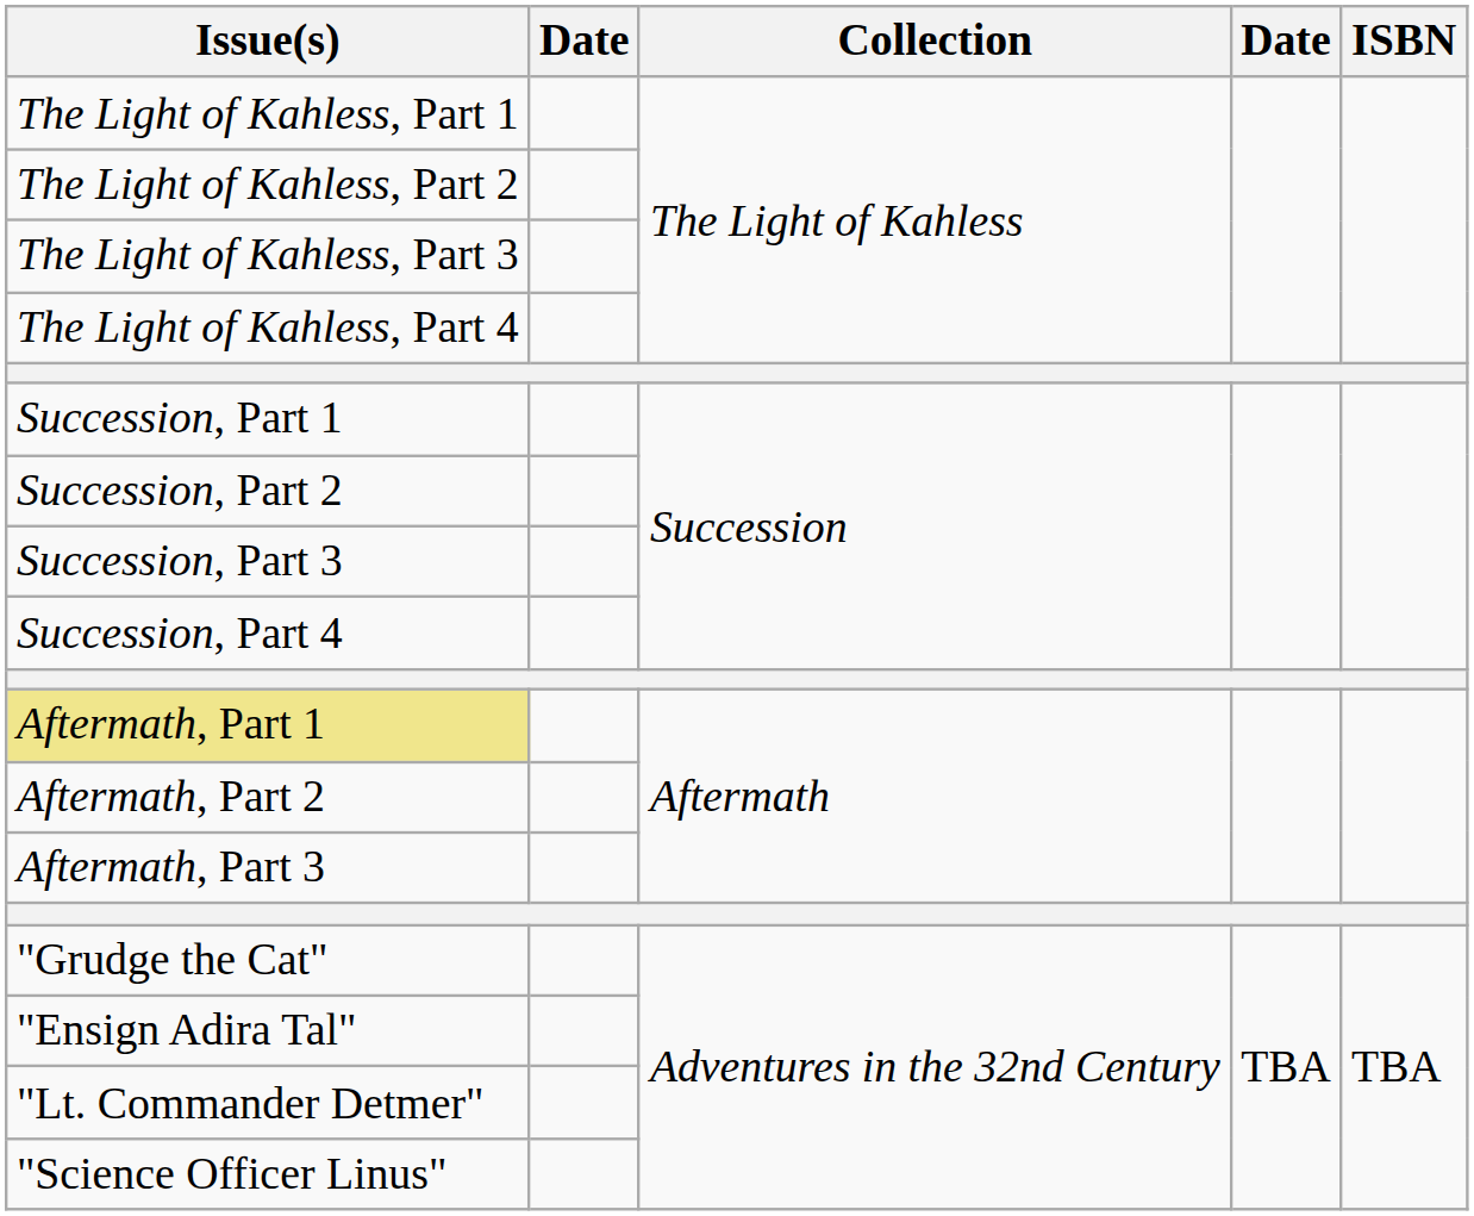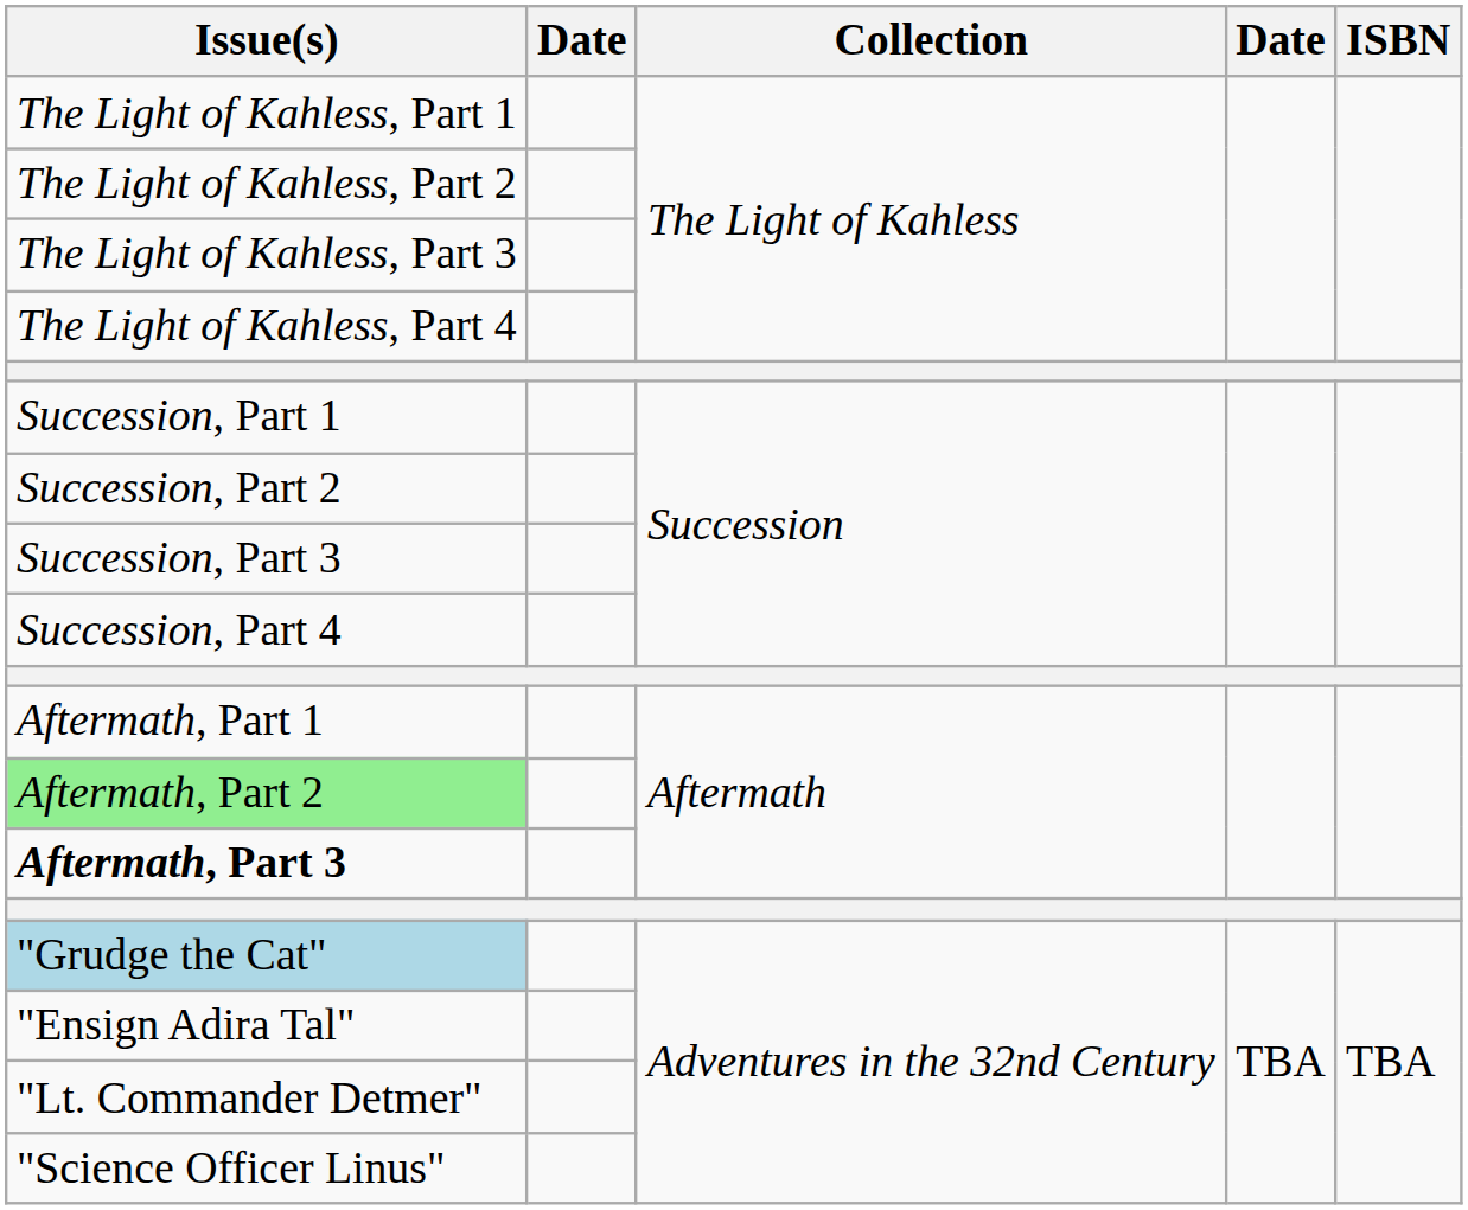Aftermath, Part 1 | Issue(s): khaki background -> no background
Aftermath, Part 2 | Issue(s): no background -> lightgreen background
Aftermath, Part 3 | Issue(s): normal -> bold
"Grudge the Cat" | Issue(s): no background -> lightblue background
